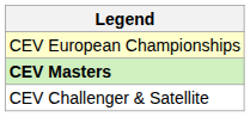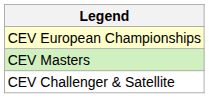row 3 | column 1: bold -> normal
